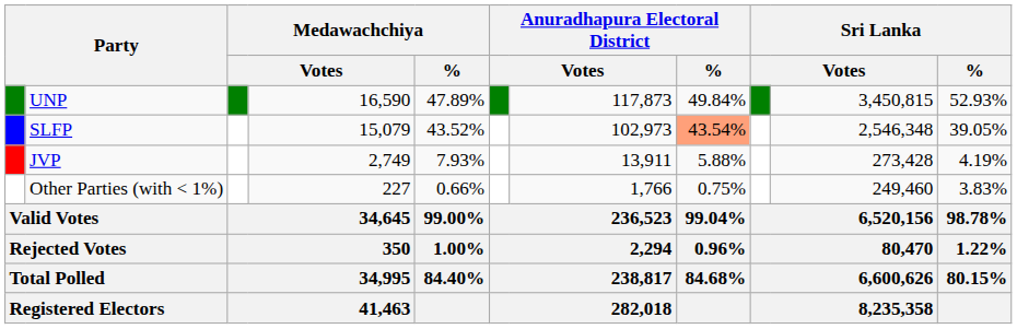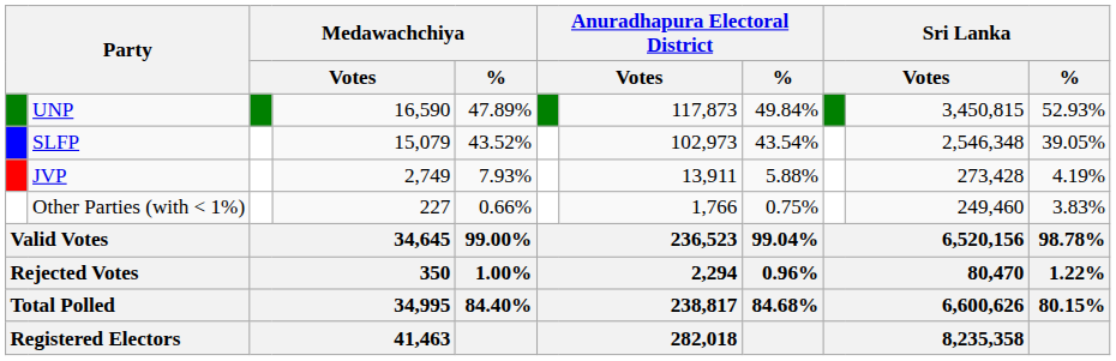SLFP | Anuradhapura Electoral District / %: lightsalmon background -> no background
